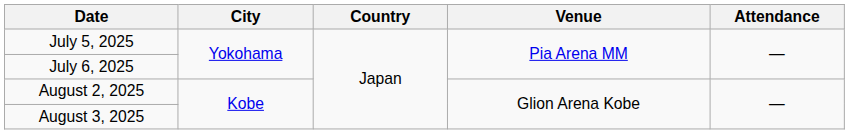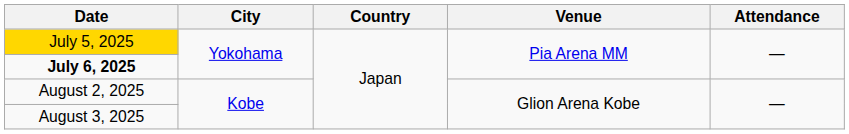July 5, 2025 | Date: no background -> gold background
July 6, 2025 | Date: normal -> bold
